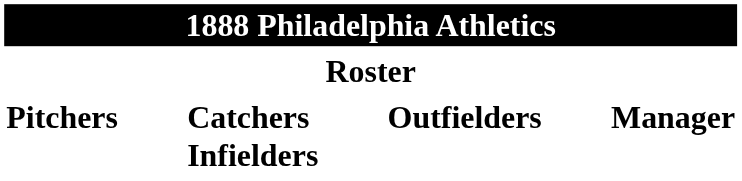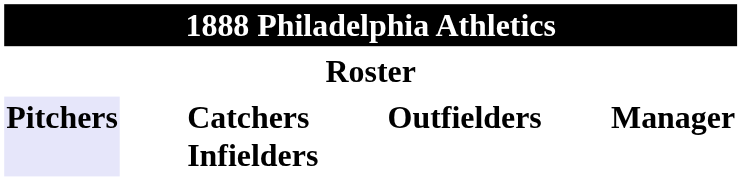Pitchers | column 1: no background -> lavender background
